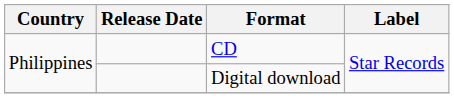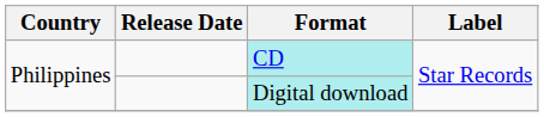CD | Format: no background -> paleturquoise background
Digital download | Format: no background -> paleturquoise background
